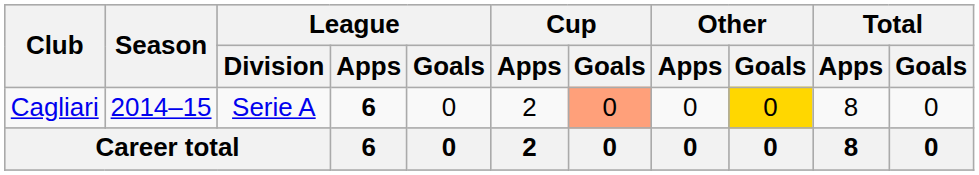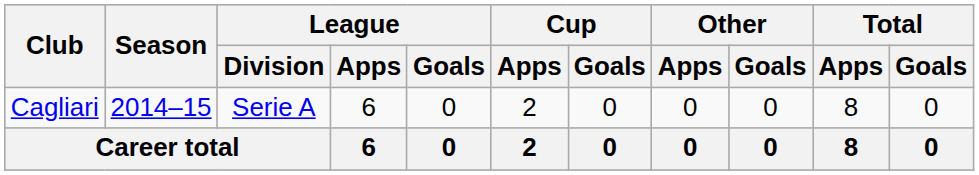Cagliari | League / Apps: bold -> normal
Cagliari | Cup / Goals: lightsalmon background -> no background
Cagliari | Other / Goals: gold background -> no background
